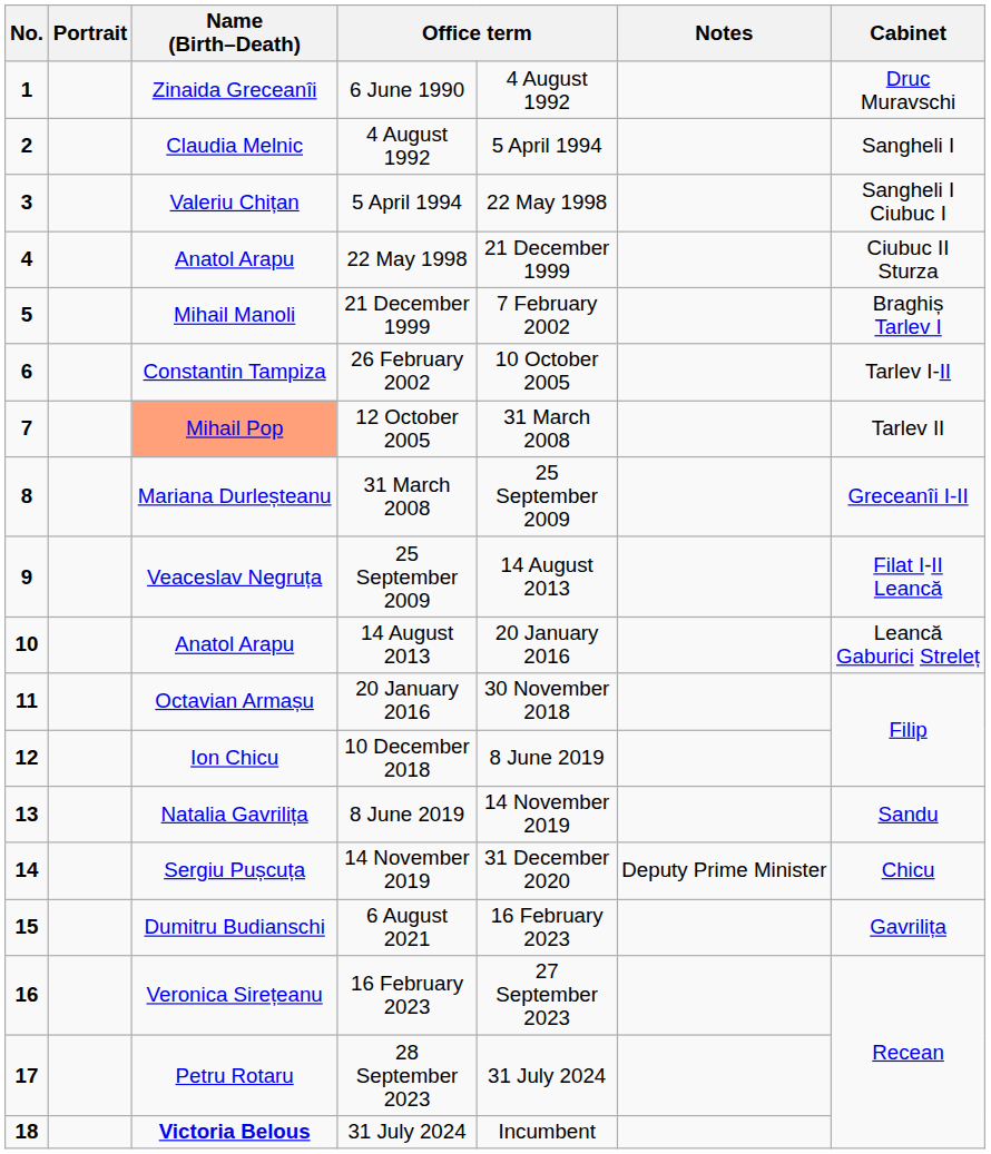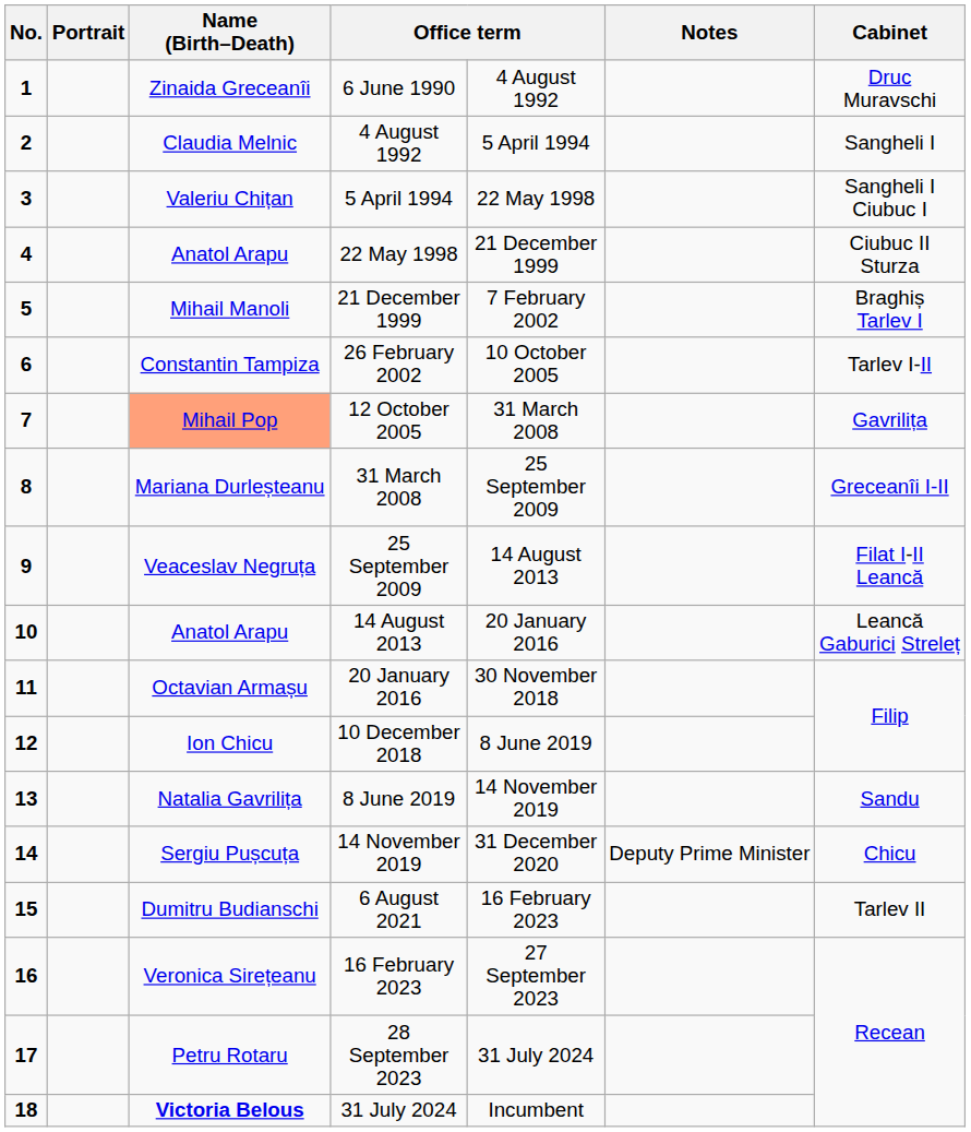12 October 2005 | Cabinet: Tarlev II -> Gavrilița
6 August 2021 | Cabinet: Gavrilița -> Tarlev II
